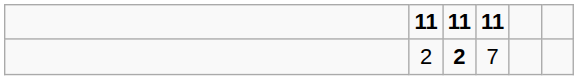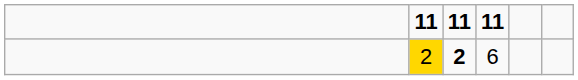row 2 | column 2: no background -> gold background
row 2 | column 4: 7 -> 6
